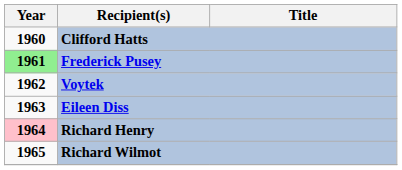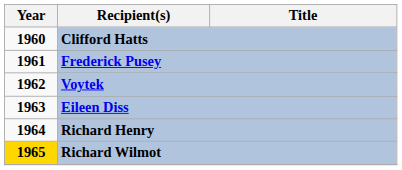Frederick Pusey | Year: lightgreen background -> no background
Richard Henry | Year: pink background -> no background
Richard Wilmot | Year: no background -> gold background
